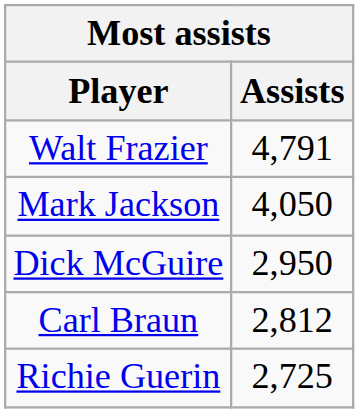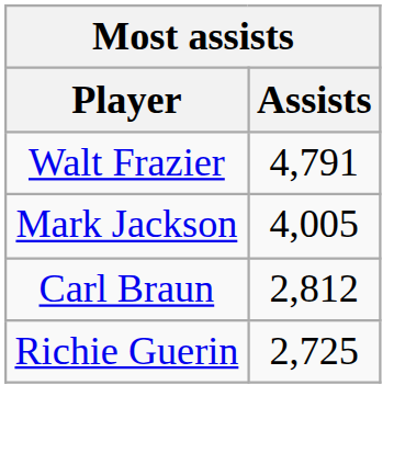Mark Jackson | Assists: 4,050 -> 4,005
- row: Dick McGuire | 2,950
